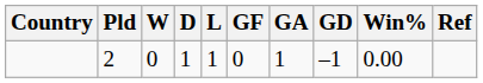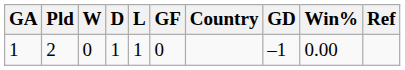columns swapped: Country <-> GA
